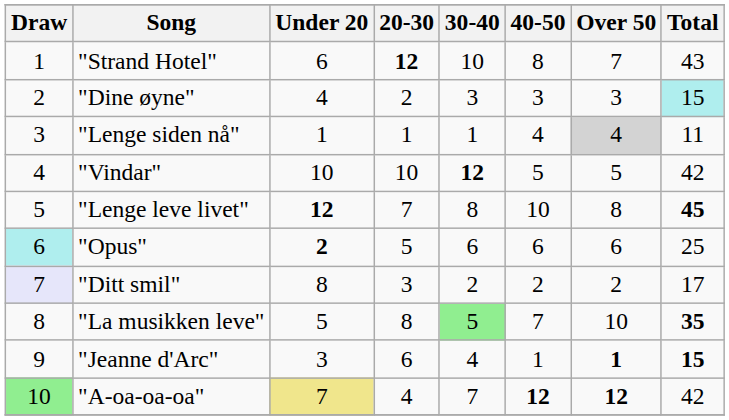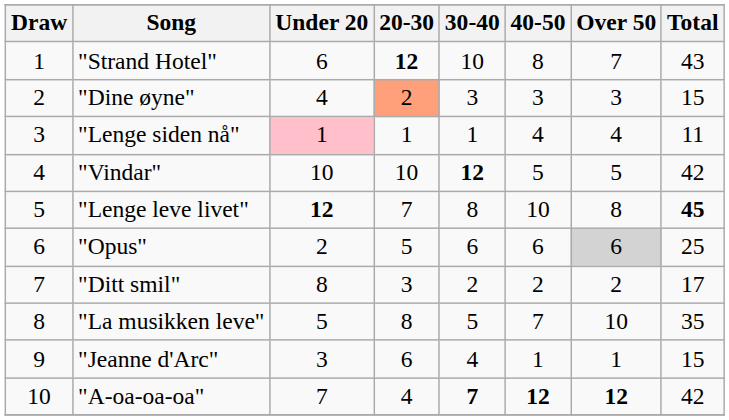"Dine øyne" | 20-30: no background -> lightsalmon background
"Dine øyne" | Total: paleturquoise background -> no background
"Lenge siden nå" | Under 20: no background -> pink background
"Lenge siden nå" | Over 50: lightgrey background -> no background
"Opus" | Draw: paleturquoise background -> no background
"Opus" | Under 20: bold -> normal
"Opus" | Over 50: no background -> lightgrey background
"Ditt smil" | Draw: lavender background -> no background
"La musikken leve" | 30-40: lightgreen background -> no background
"La musikken leve" | Total: bold -> normal
"Jeanne d'Arc" | Over 50: bold -> normal
"Jeanne d'Arc" | Total: bold -> normal
"A-oa-oa-oa" | Draw: lightgreen background -> no background
"A-oa-oa-oa" | Under 20: khaki background -> no background
"A-oa-oa-oa" | 30-40: normal -> bold
